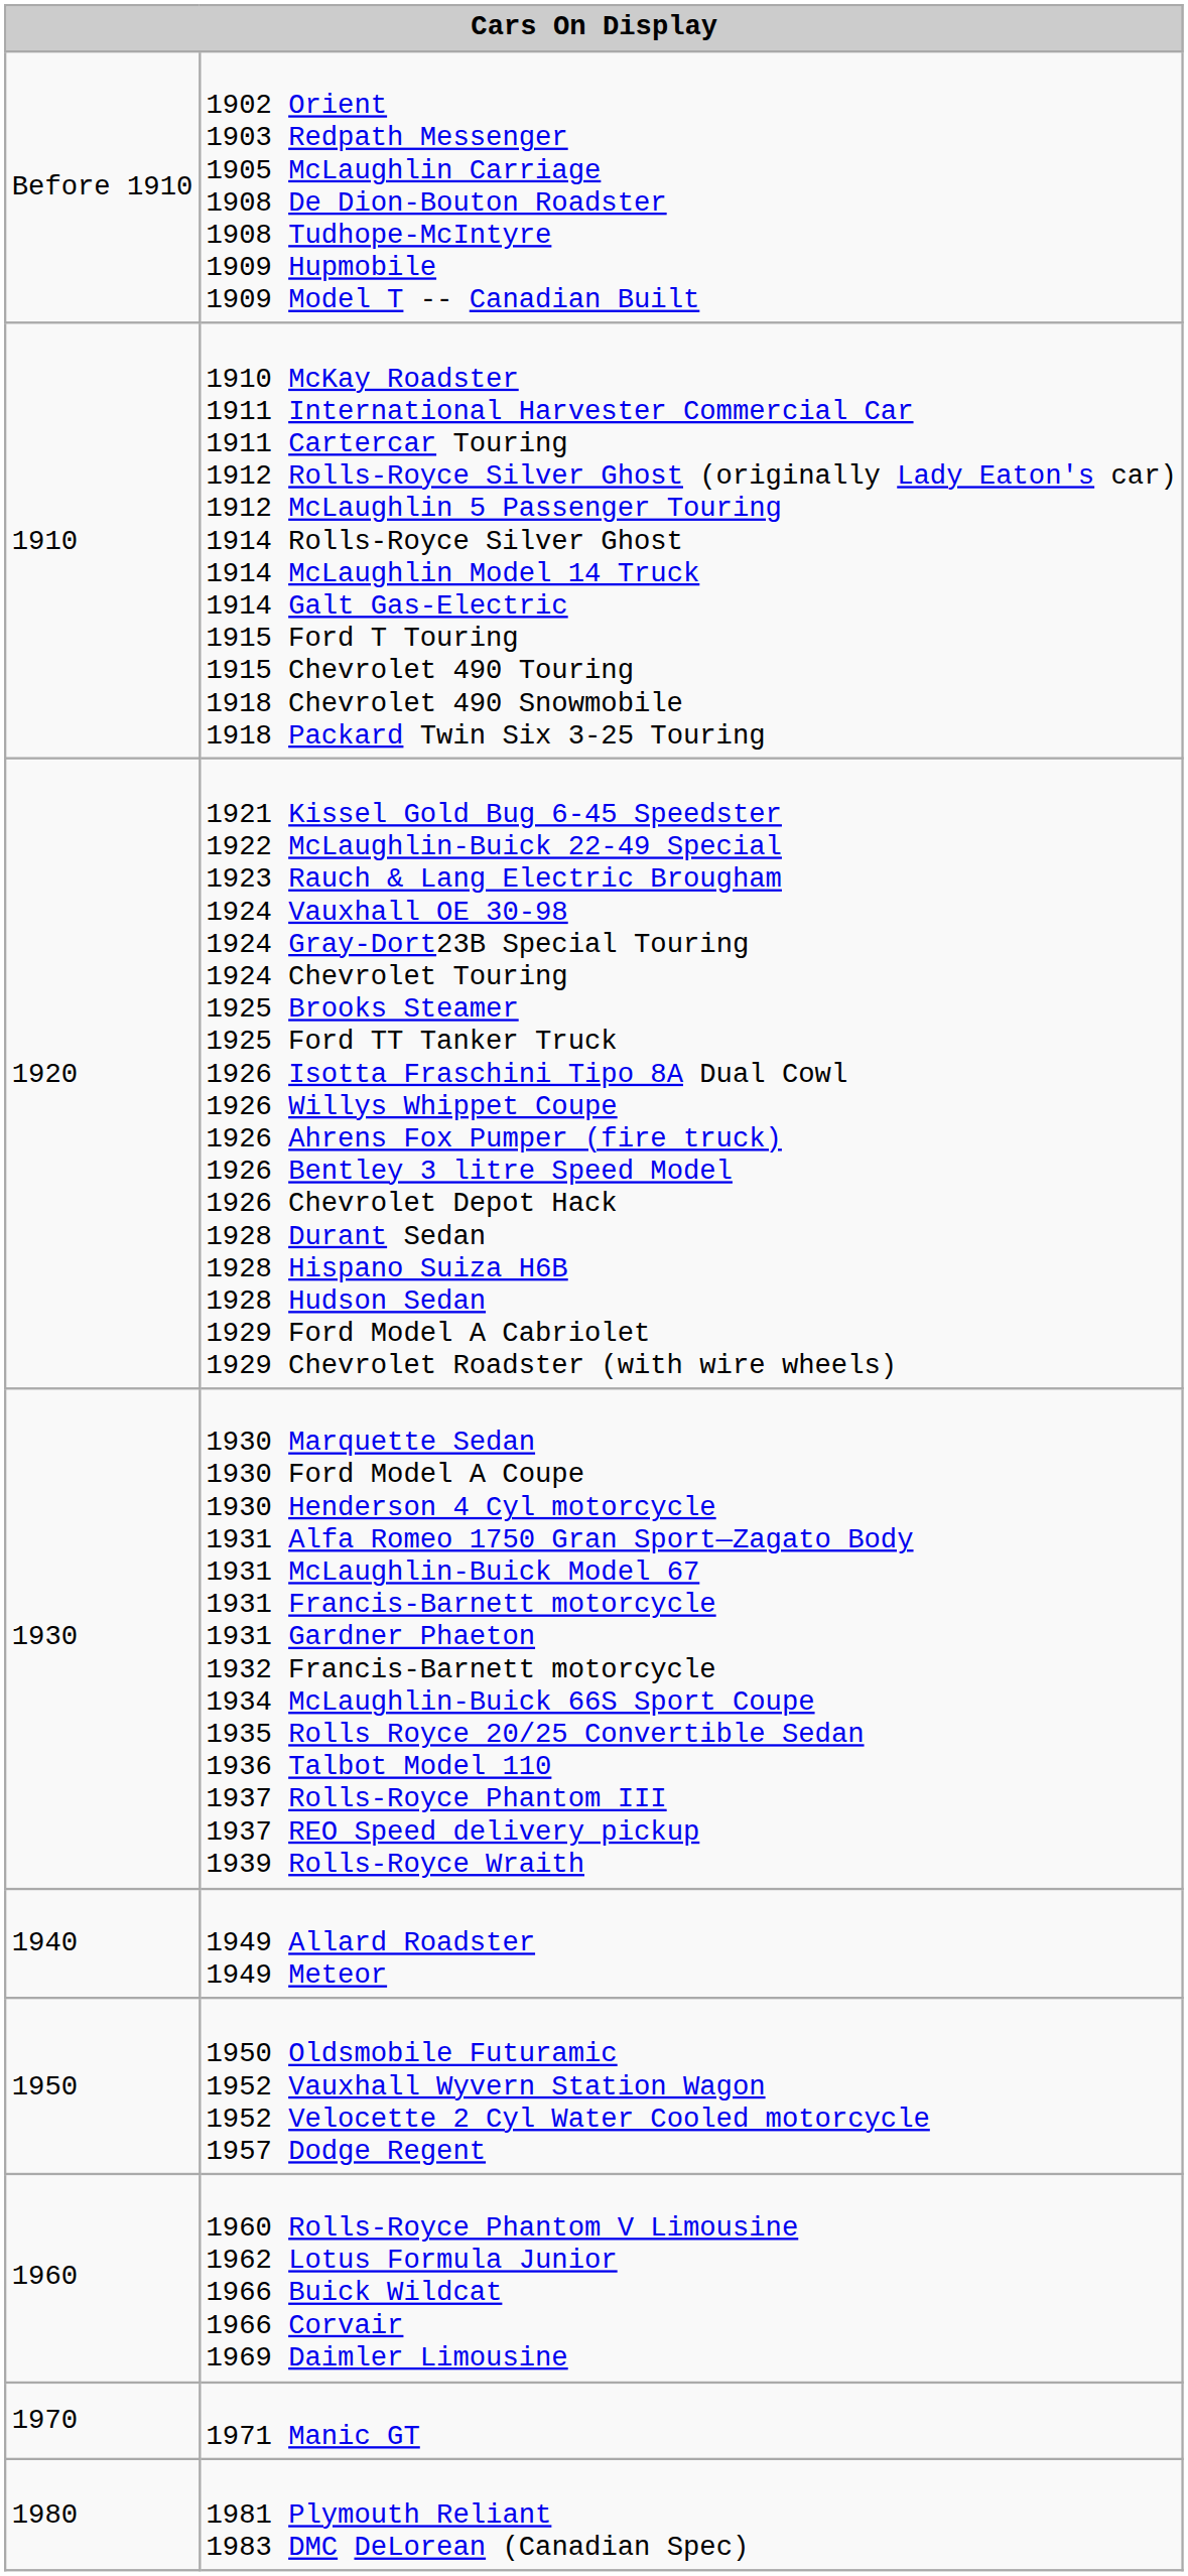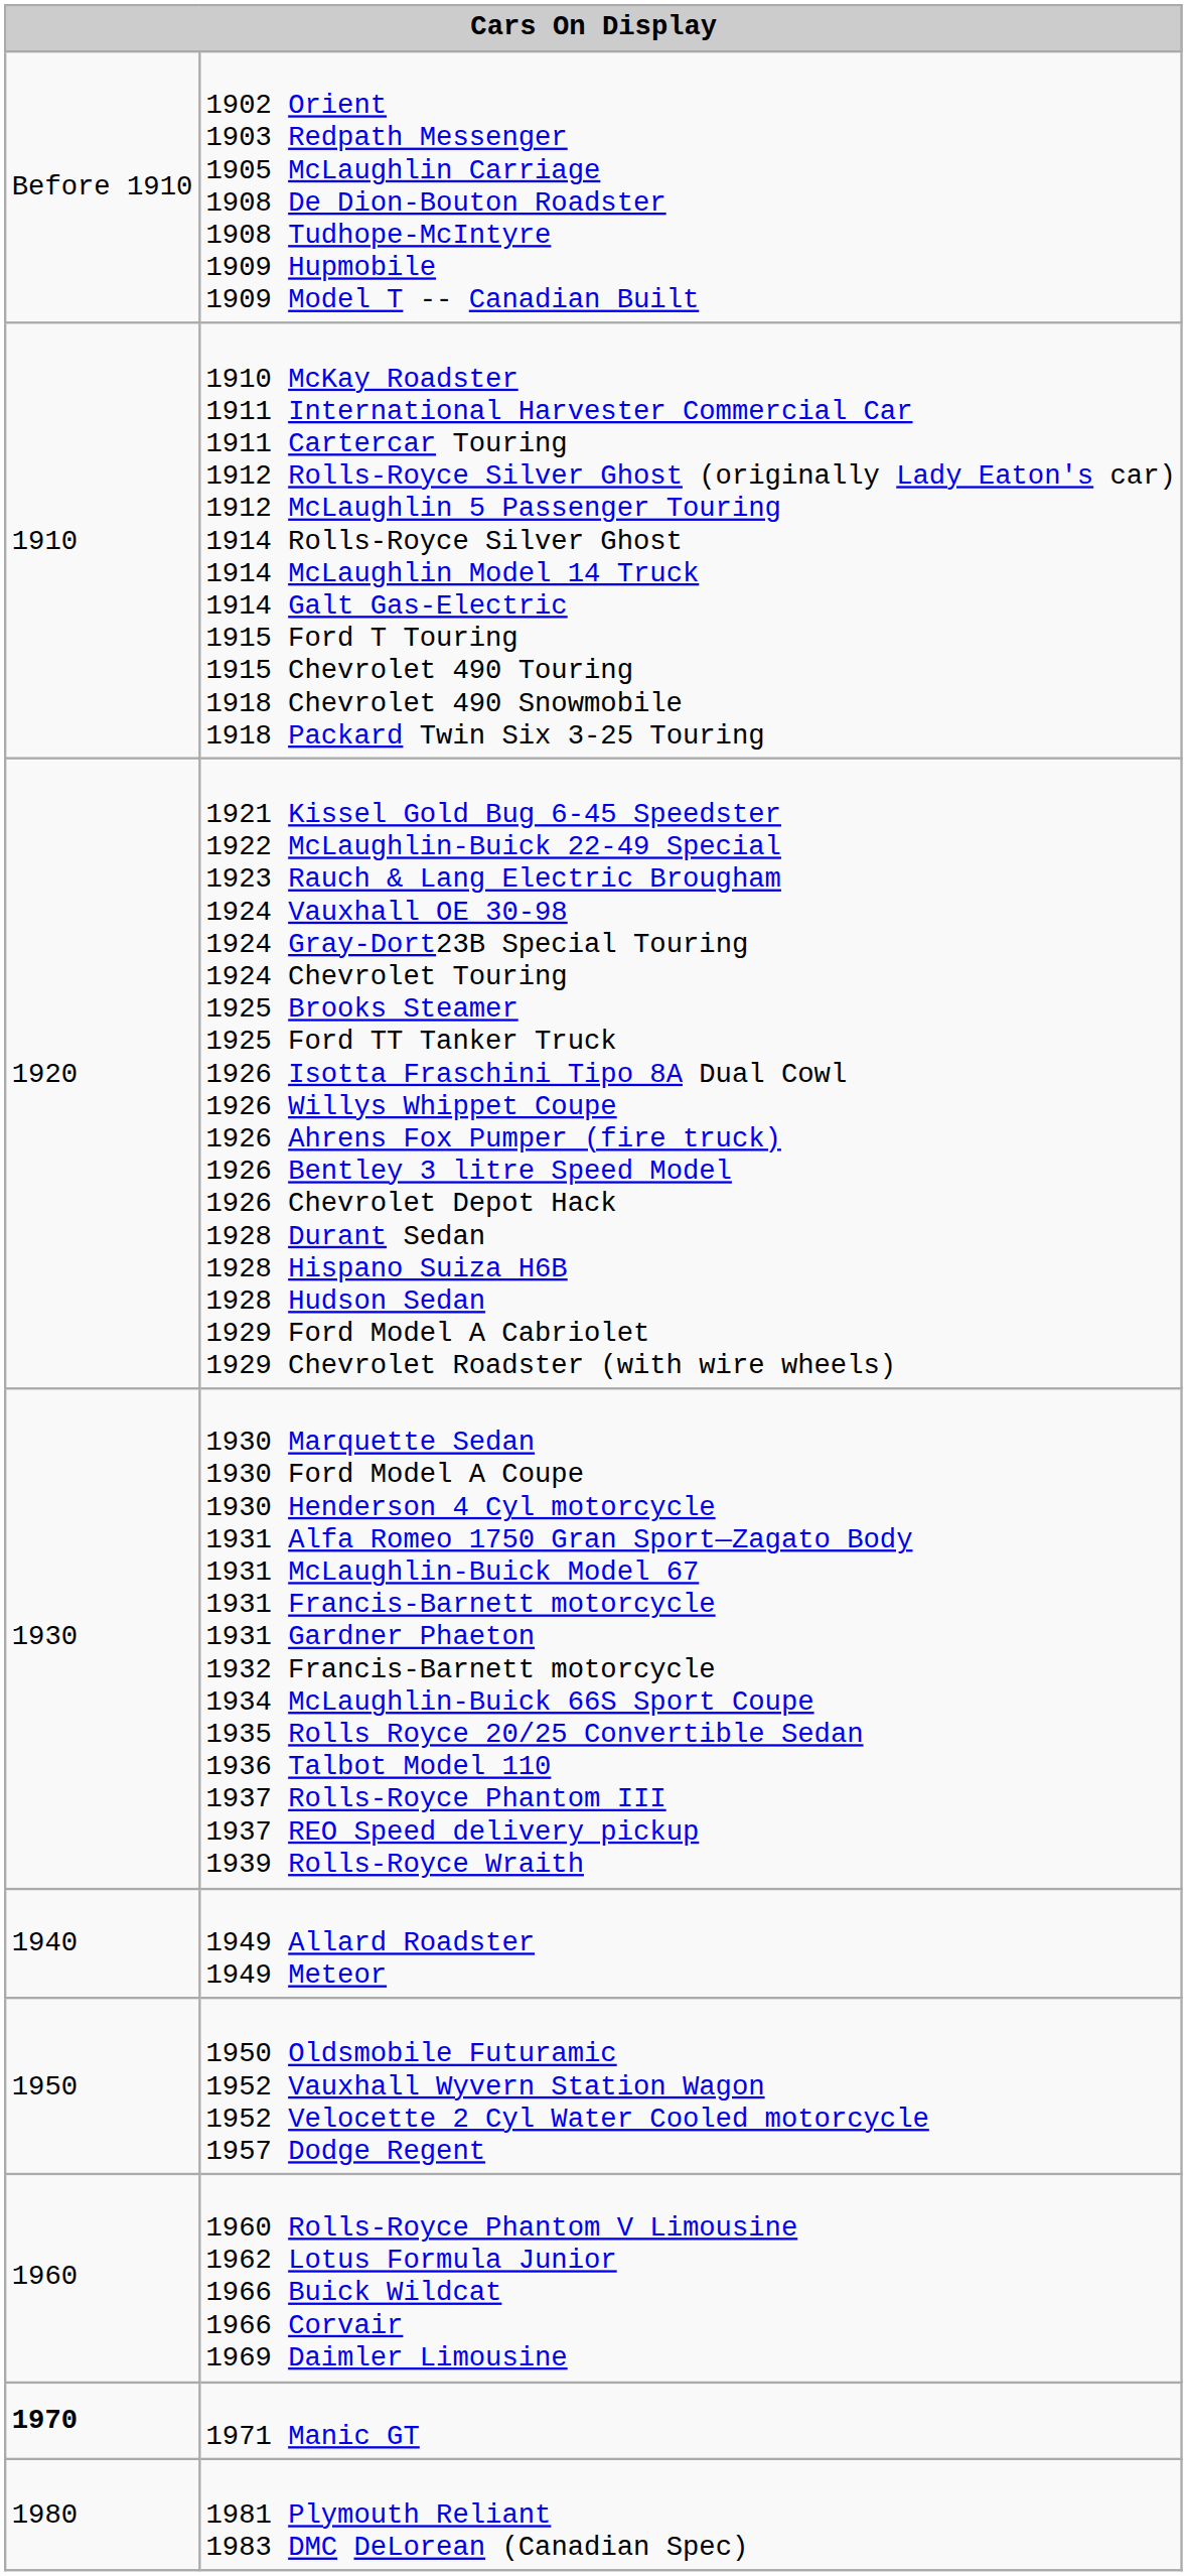1971 Manic GT | column 1: normal -> bold
